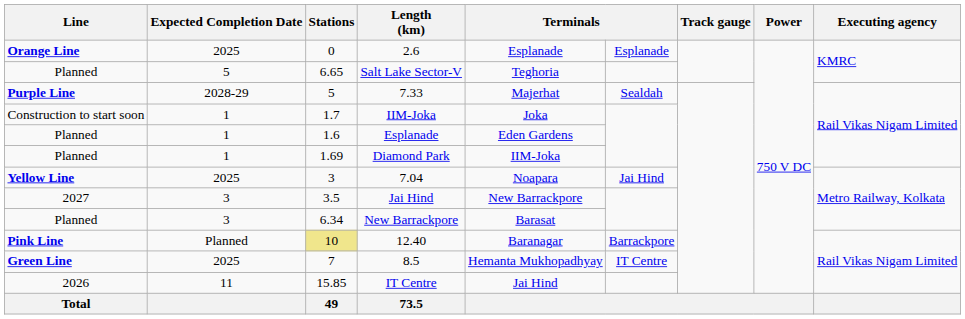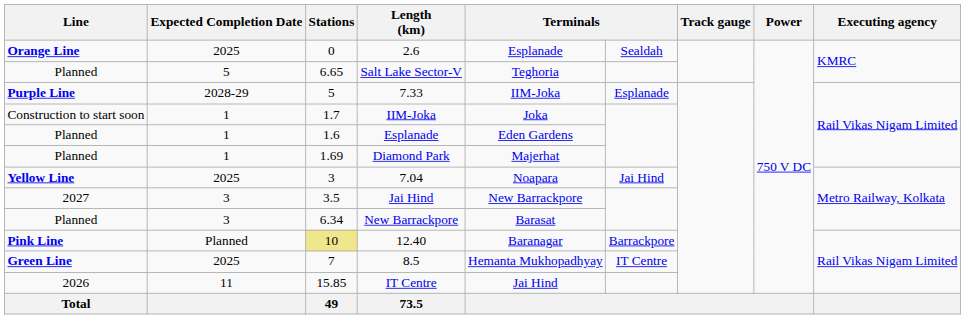2.6 | column 6: Esplanade -> Sealdah
7.33 | column 5: Majerhat -> IIM-Joka
7.33 | column 6: Sealdah -> Esplanade
Diamond Park | column 5: IIM-Joka -> Majerhat
